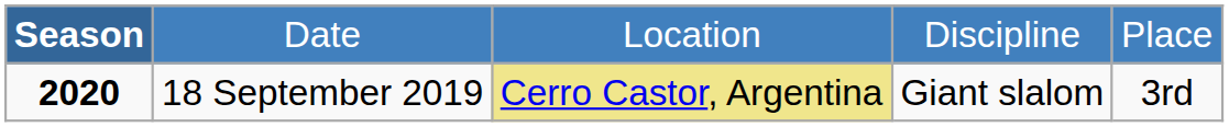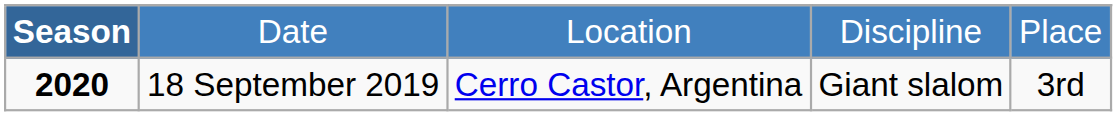2020 | column 3: khaki background -> no background
